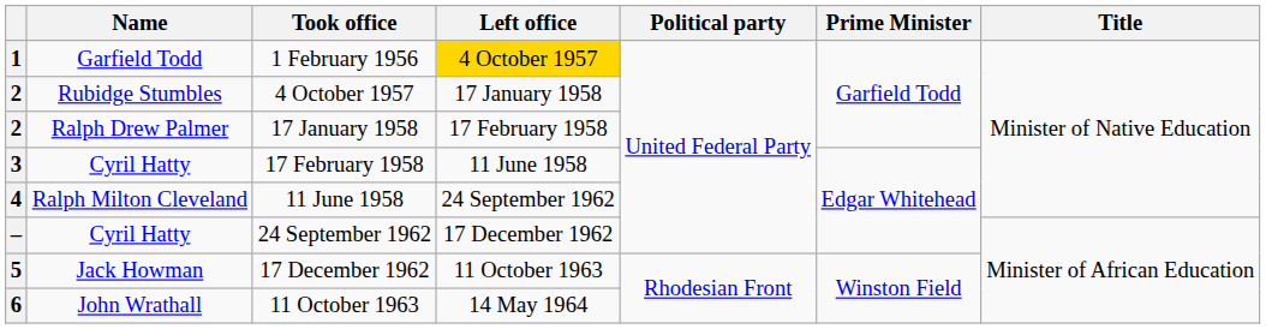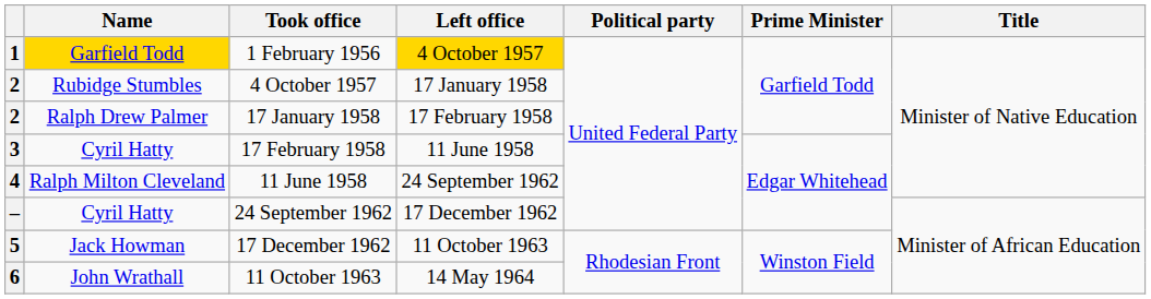1 February 1956 | Name: no background -> gold background
